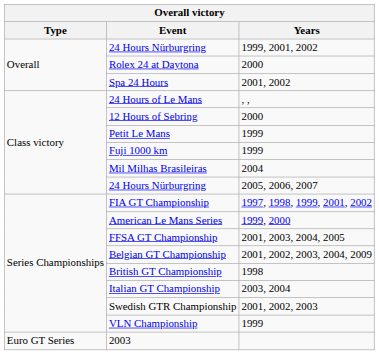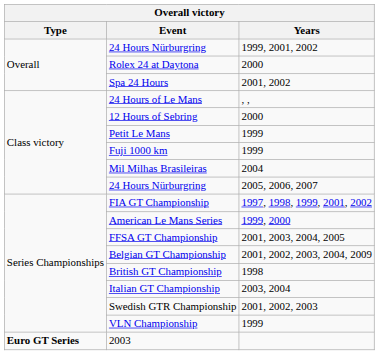2003 | Type: normal -> bold
